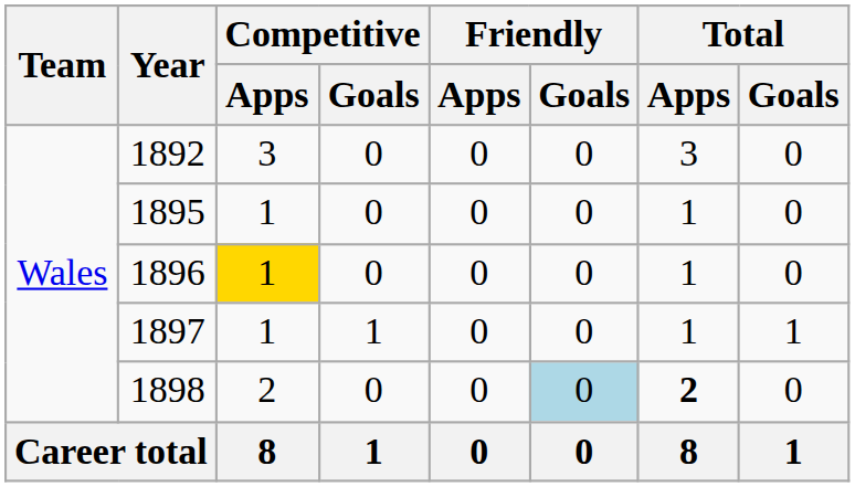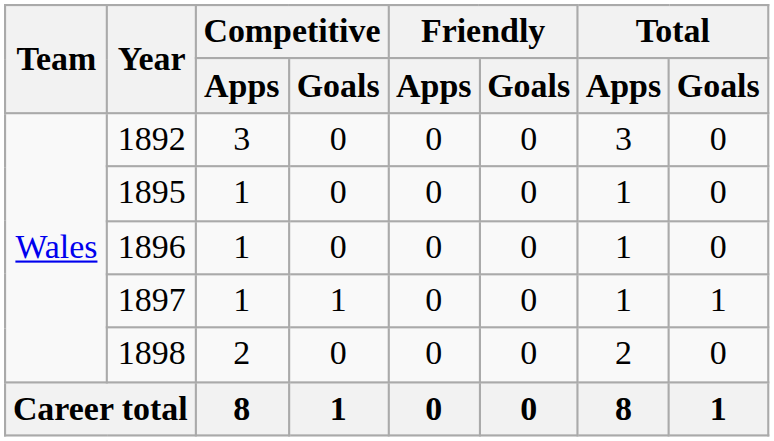1896 | Competitive / Apps: gold background -> no background
1898 | Friendly / Goals: lightblue background -> no background
1898 | Total / Apps: bold -> normal
